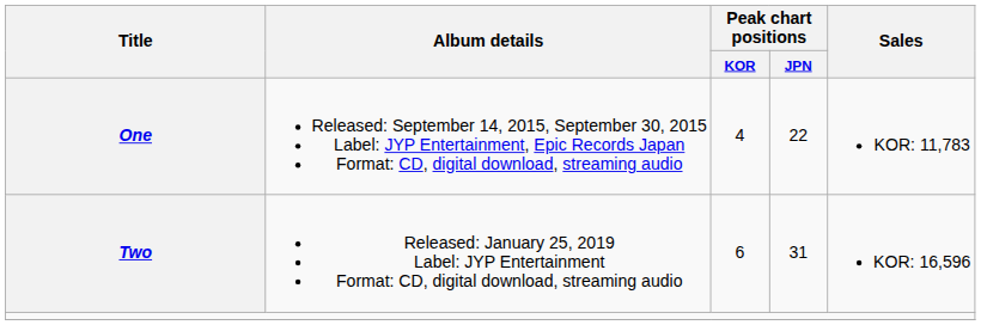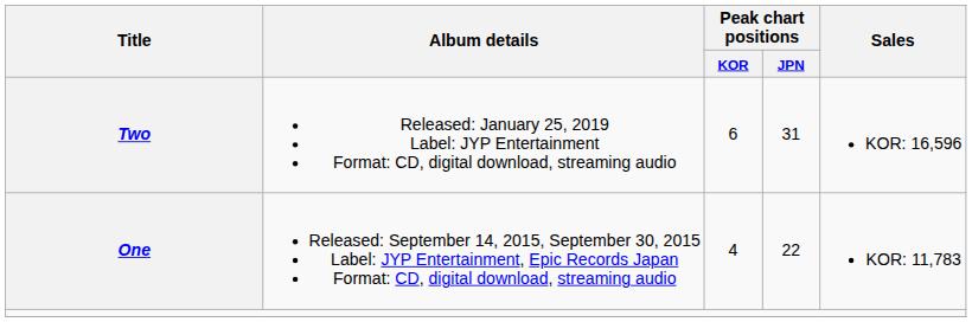rows swapped: One <-> Two
